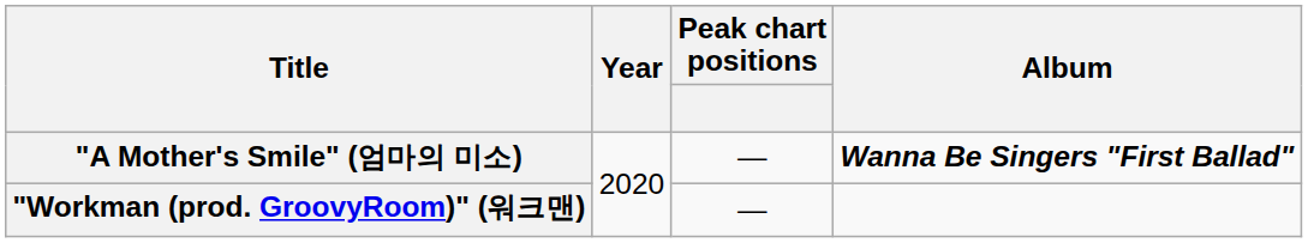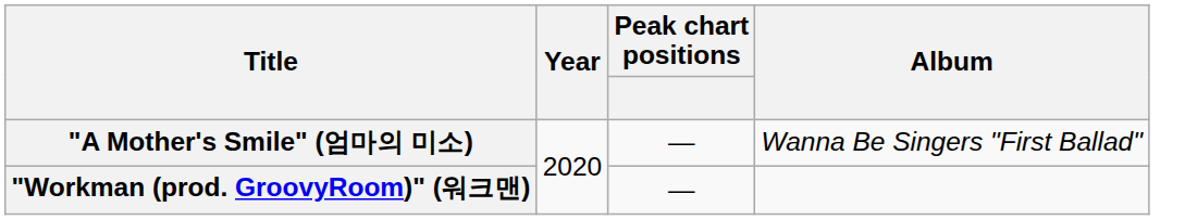"A Mother's Smile" (엄마의 미소) | Album: bold -> normal
